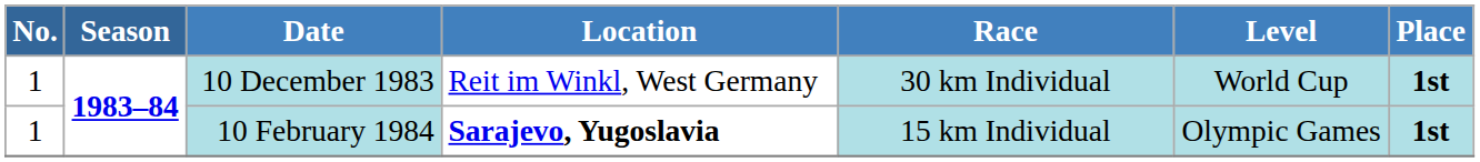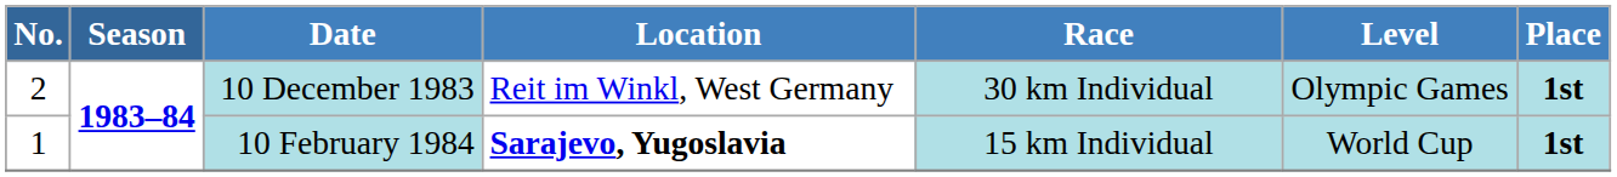10 December 1983 | No.: 1 -> 2
10 December 1983 | Level: World Cup -> Olympic Games
10 February 1984 | Level: Olympic Games -> World Cup
